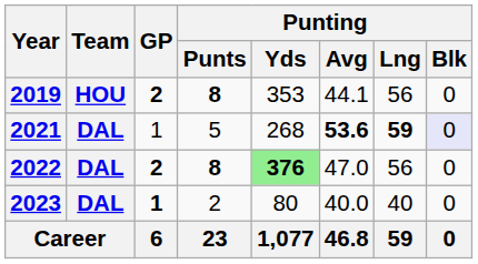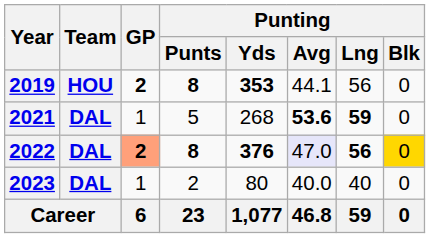2019 | Punting / Yds: normal -> bold
2021 | Punting / Blk: lavender background -> no background
2022 | GP: no background -> lightsalmon background
2022 | Punting / Yds: lightgreen background -> no background
2022 | Punting / Avg: no background -> lavender background
2022 | Punting / Lng: normal -> bold
2022 | Punting / Blk: no background -> gold background
2023 | GP: bold -> normal
